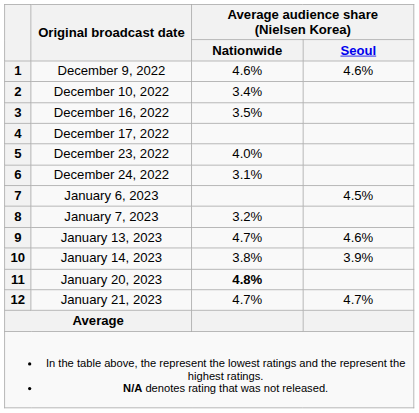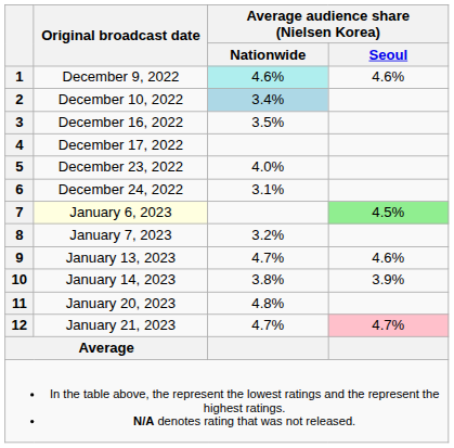1 | Average audience share (Nielsen Korea) / Nationwide: no background -> paleturquoise background
2 | Average audience share (Nielsen Korea) / Nationwide: no background -> lightblue background
7 | Original broadcast date: no background -> lightyellow background
7 | Average audience share (Nielsen Korea) / Seoul: no background -> lightgreen background
11 | Average audience share (Nielsen Korea) / Nationwide: bold -> normal
12 | Average audience share (Nielsen Korea) / Seoul: no background -> pink background
